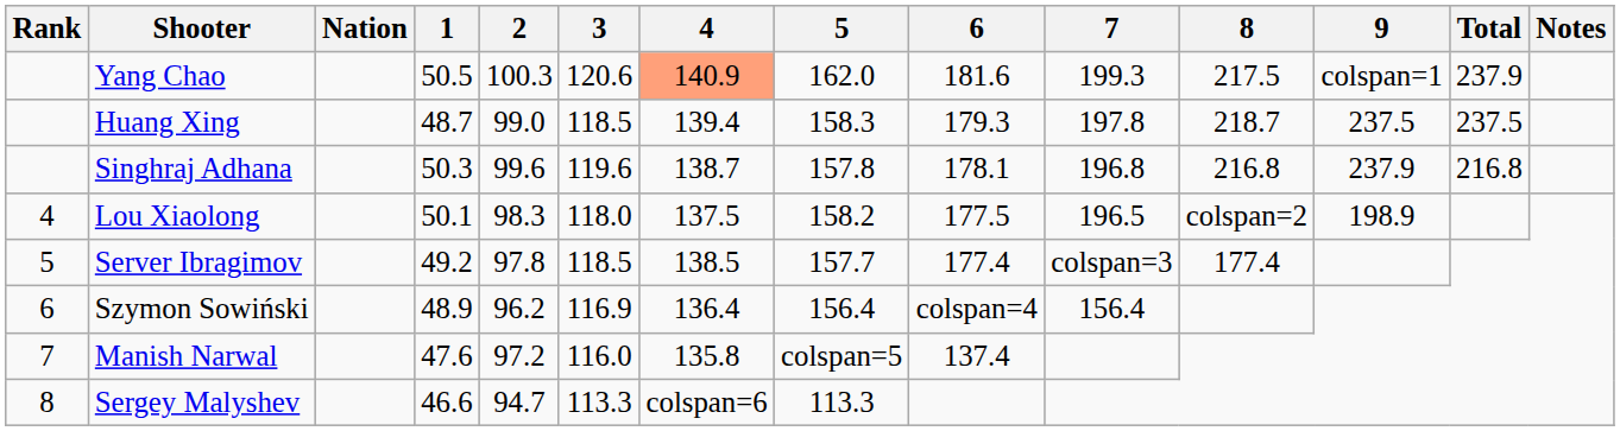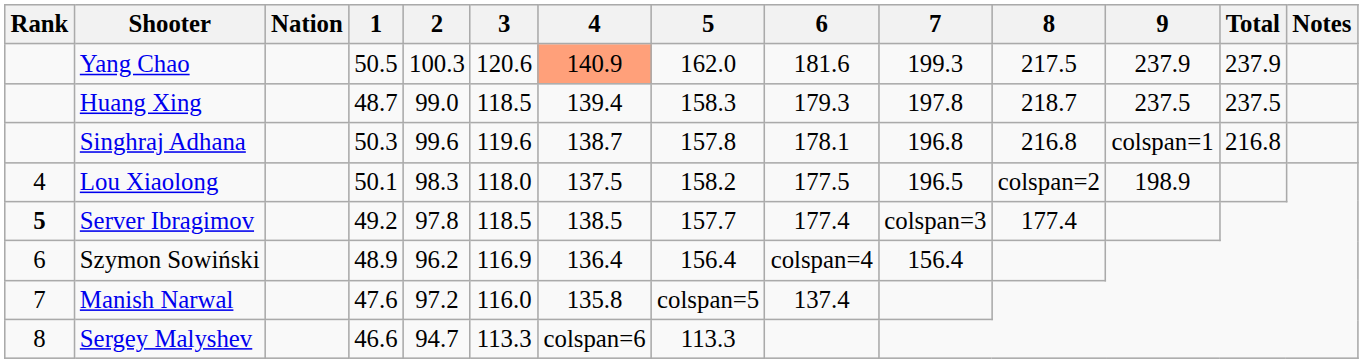Yang Chao | 9: colspan=1 -> 237.9
Singhraj Adhana | 9: 237.9 -> colspan=1
Server Ibragimov | Rank: normal -> bold
